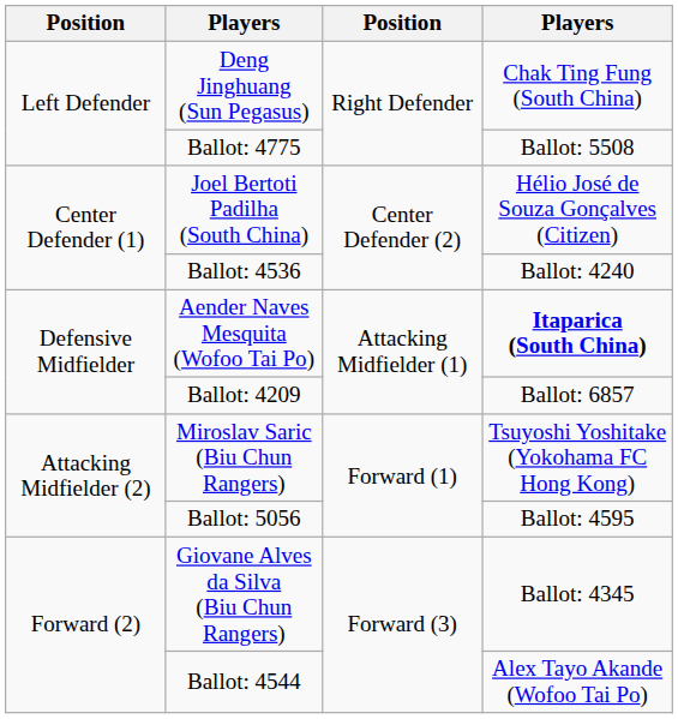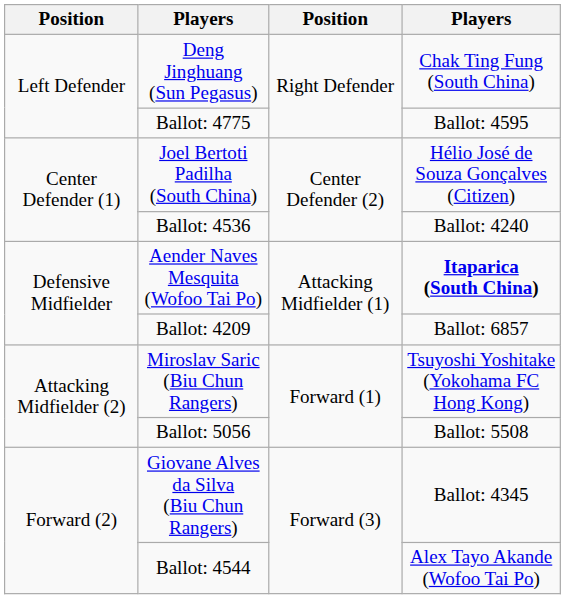Ballot: 4775 | column 4: Ballot: 5508 -> Ballot: 4595
Ballot: 5056 | column 4: Ballot: 4595 -> Ballot: 5508
